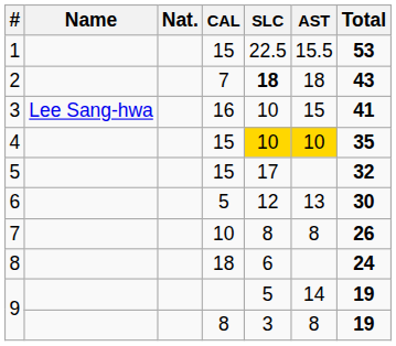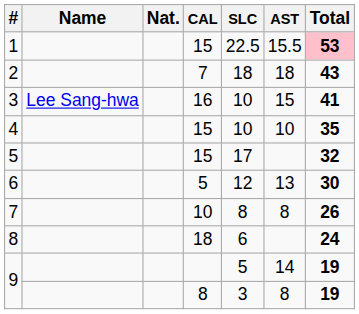1 | Total: no background -> pink background
2 | SLC: bold -> normal
4 | SLC: gold background -> no background
4 | AST: gold background -> no background
